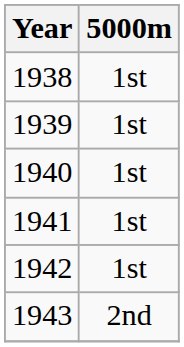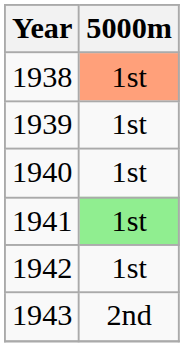1938 | 5000m: no background -> lightsalmon background
1941 | 5000m: no background -> lightgreen background
